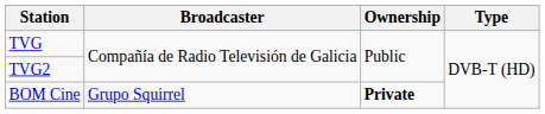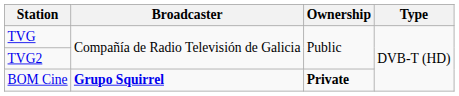BOM Cine | Broadcaster: normal -> bold
